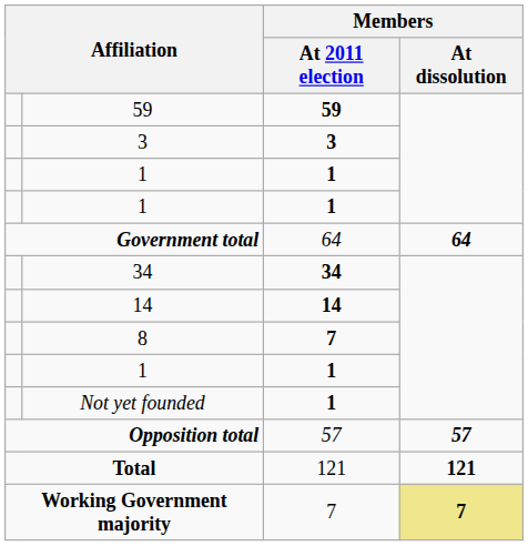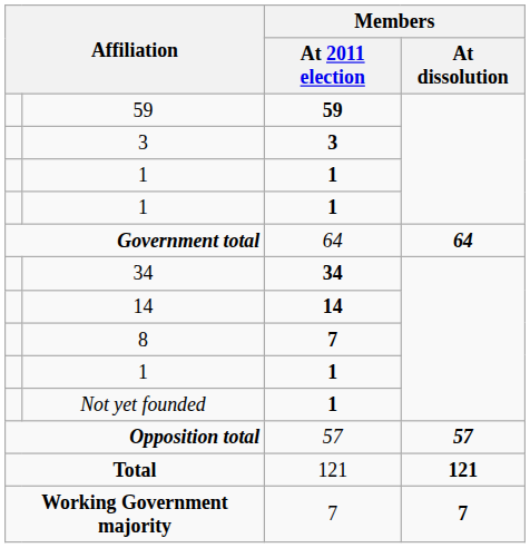Working Government majority | Members / At dissolution: khaki background -> no background
